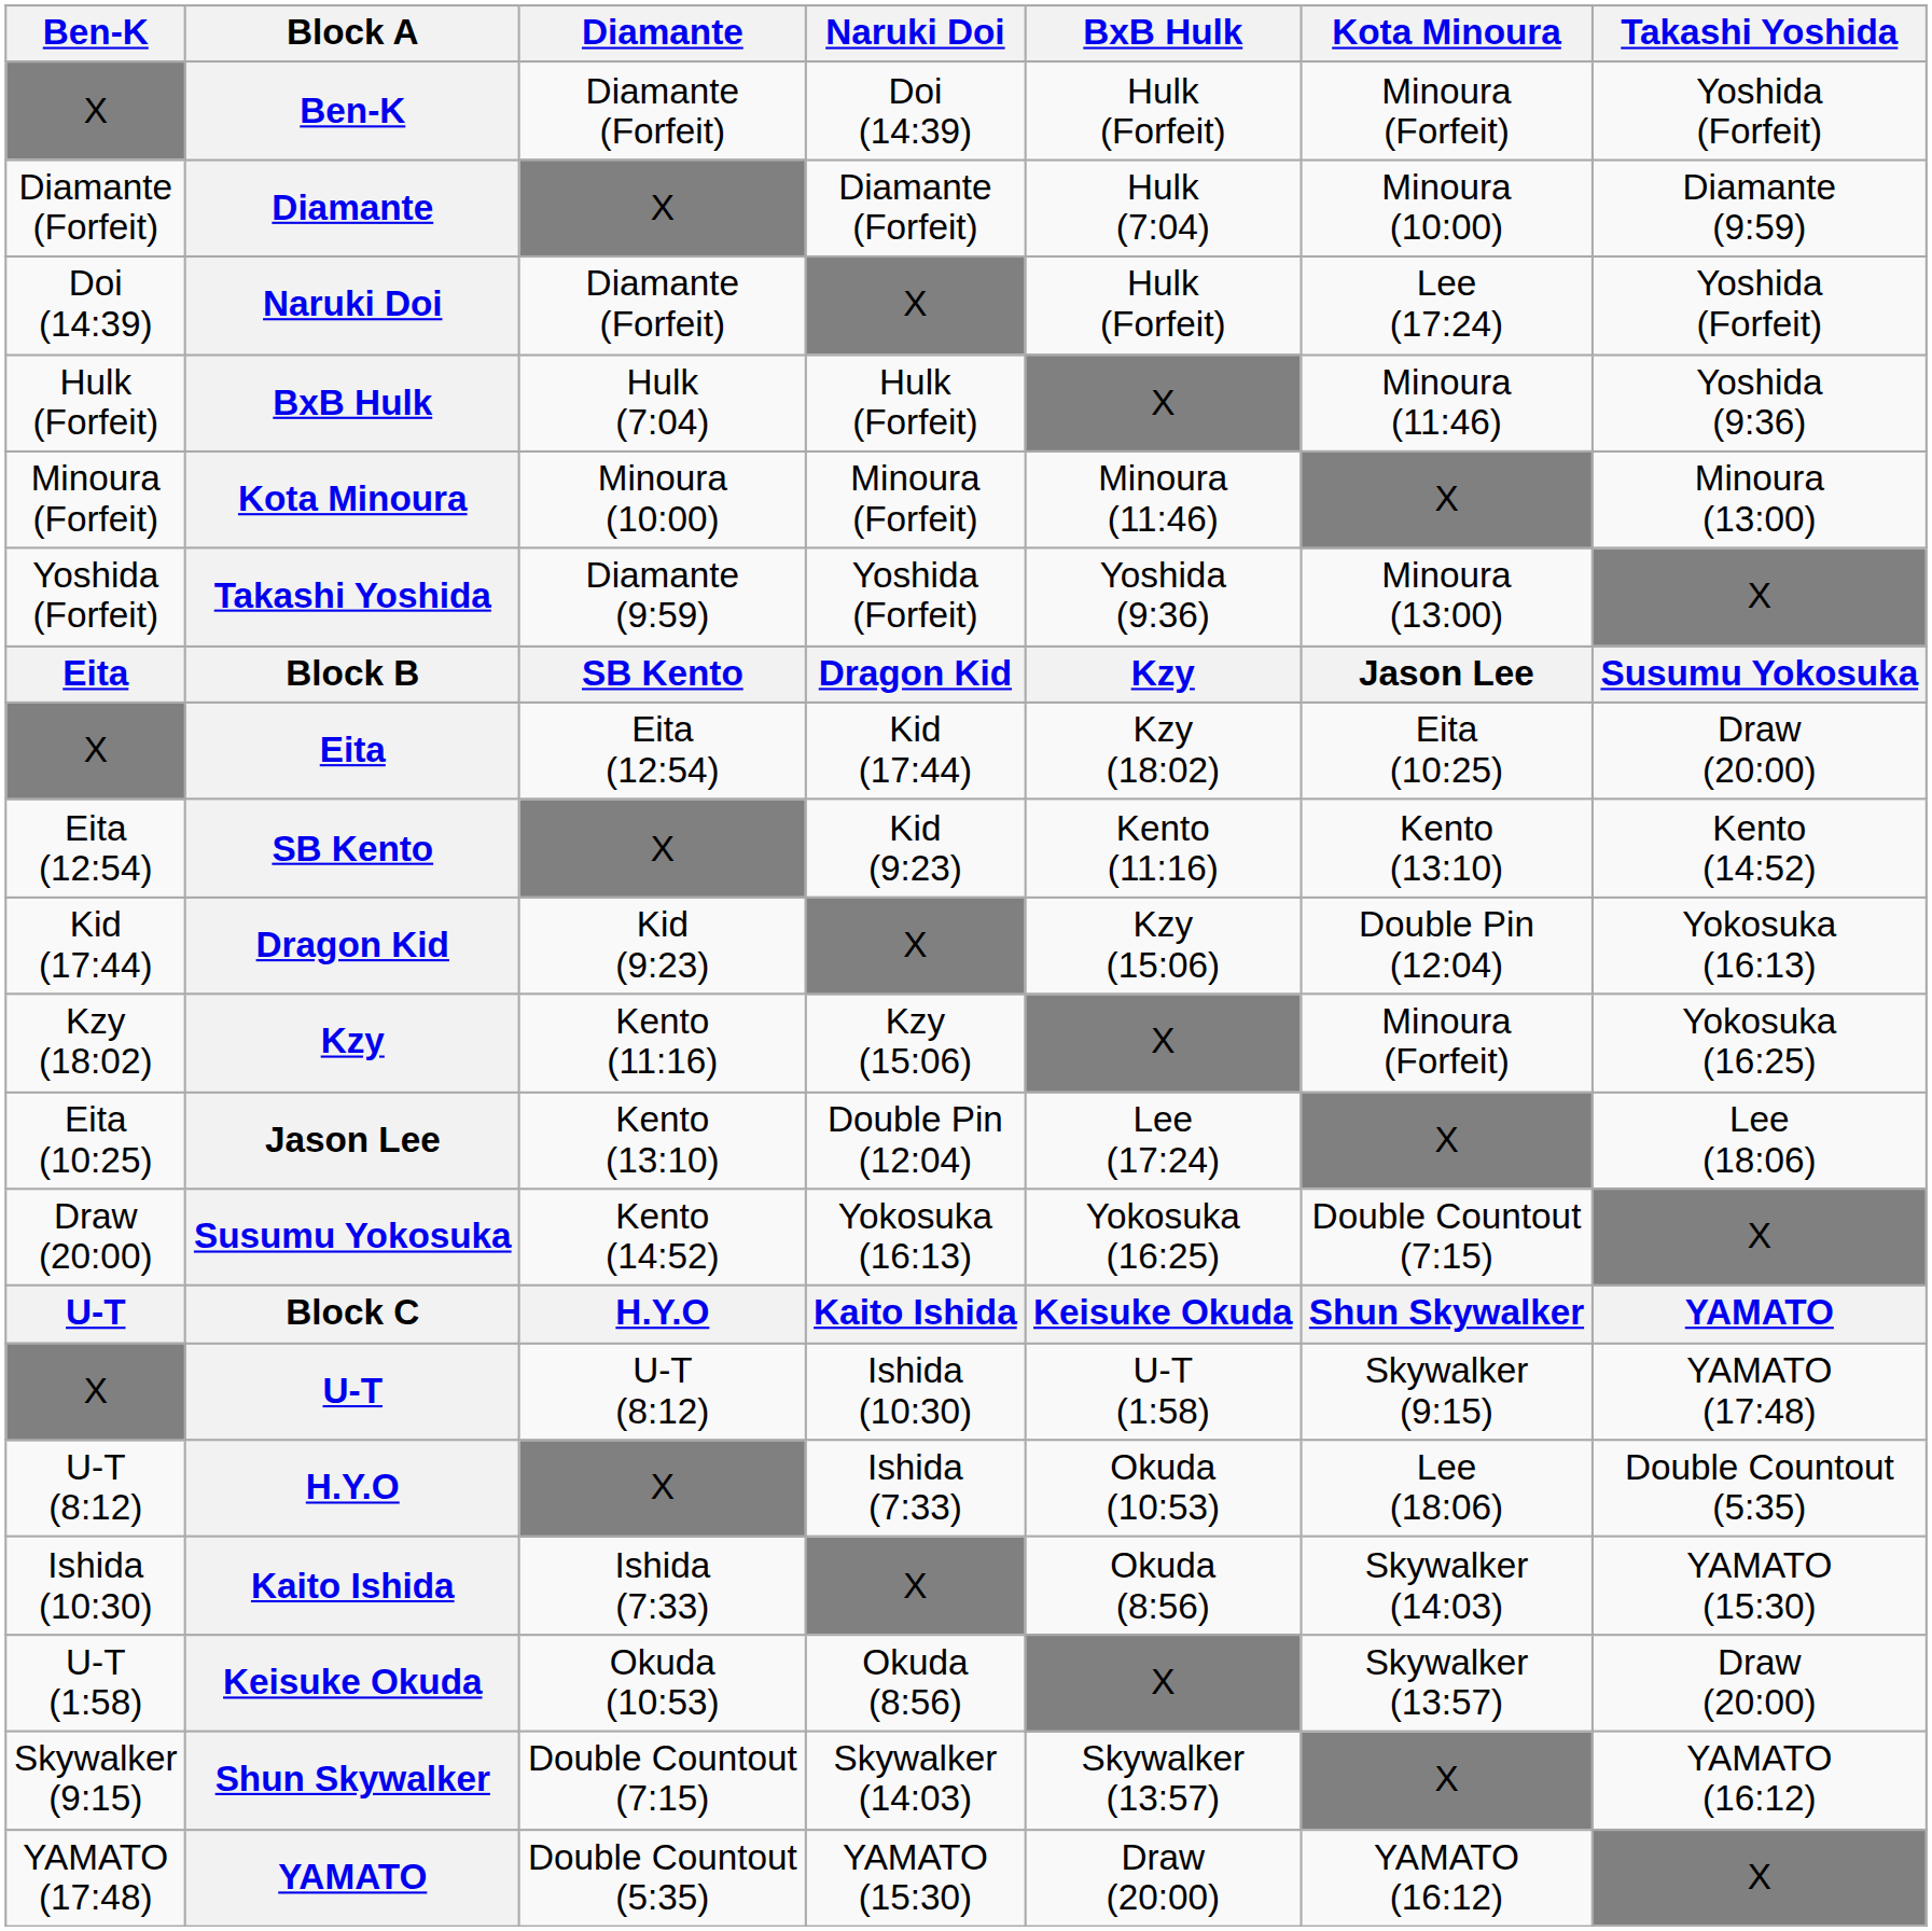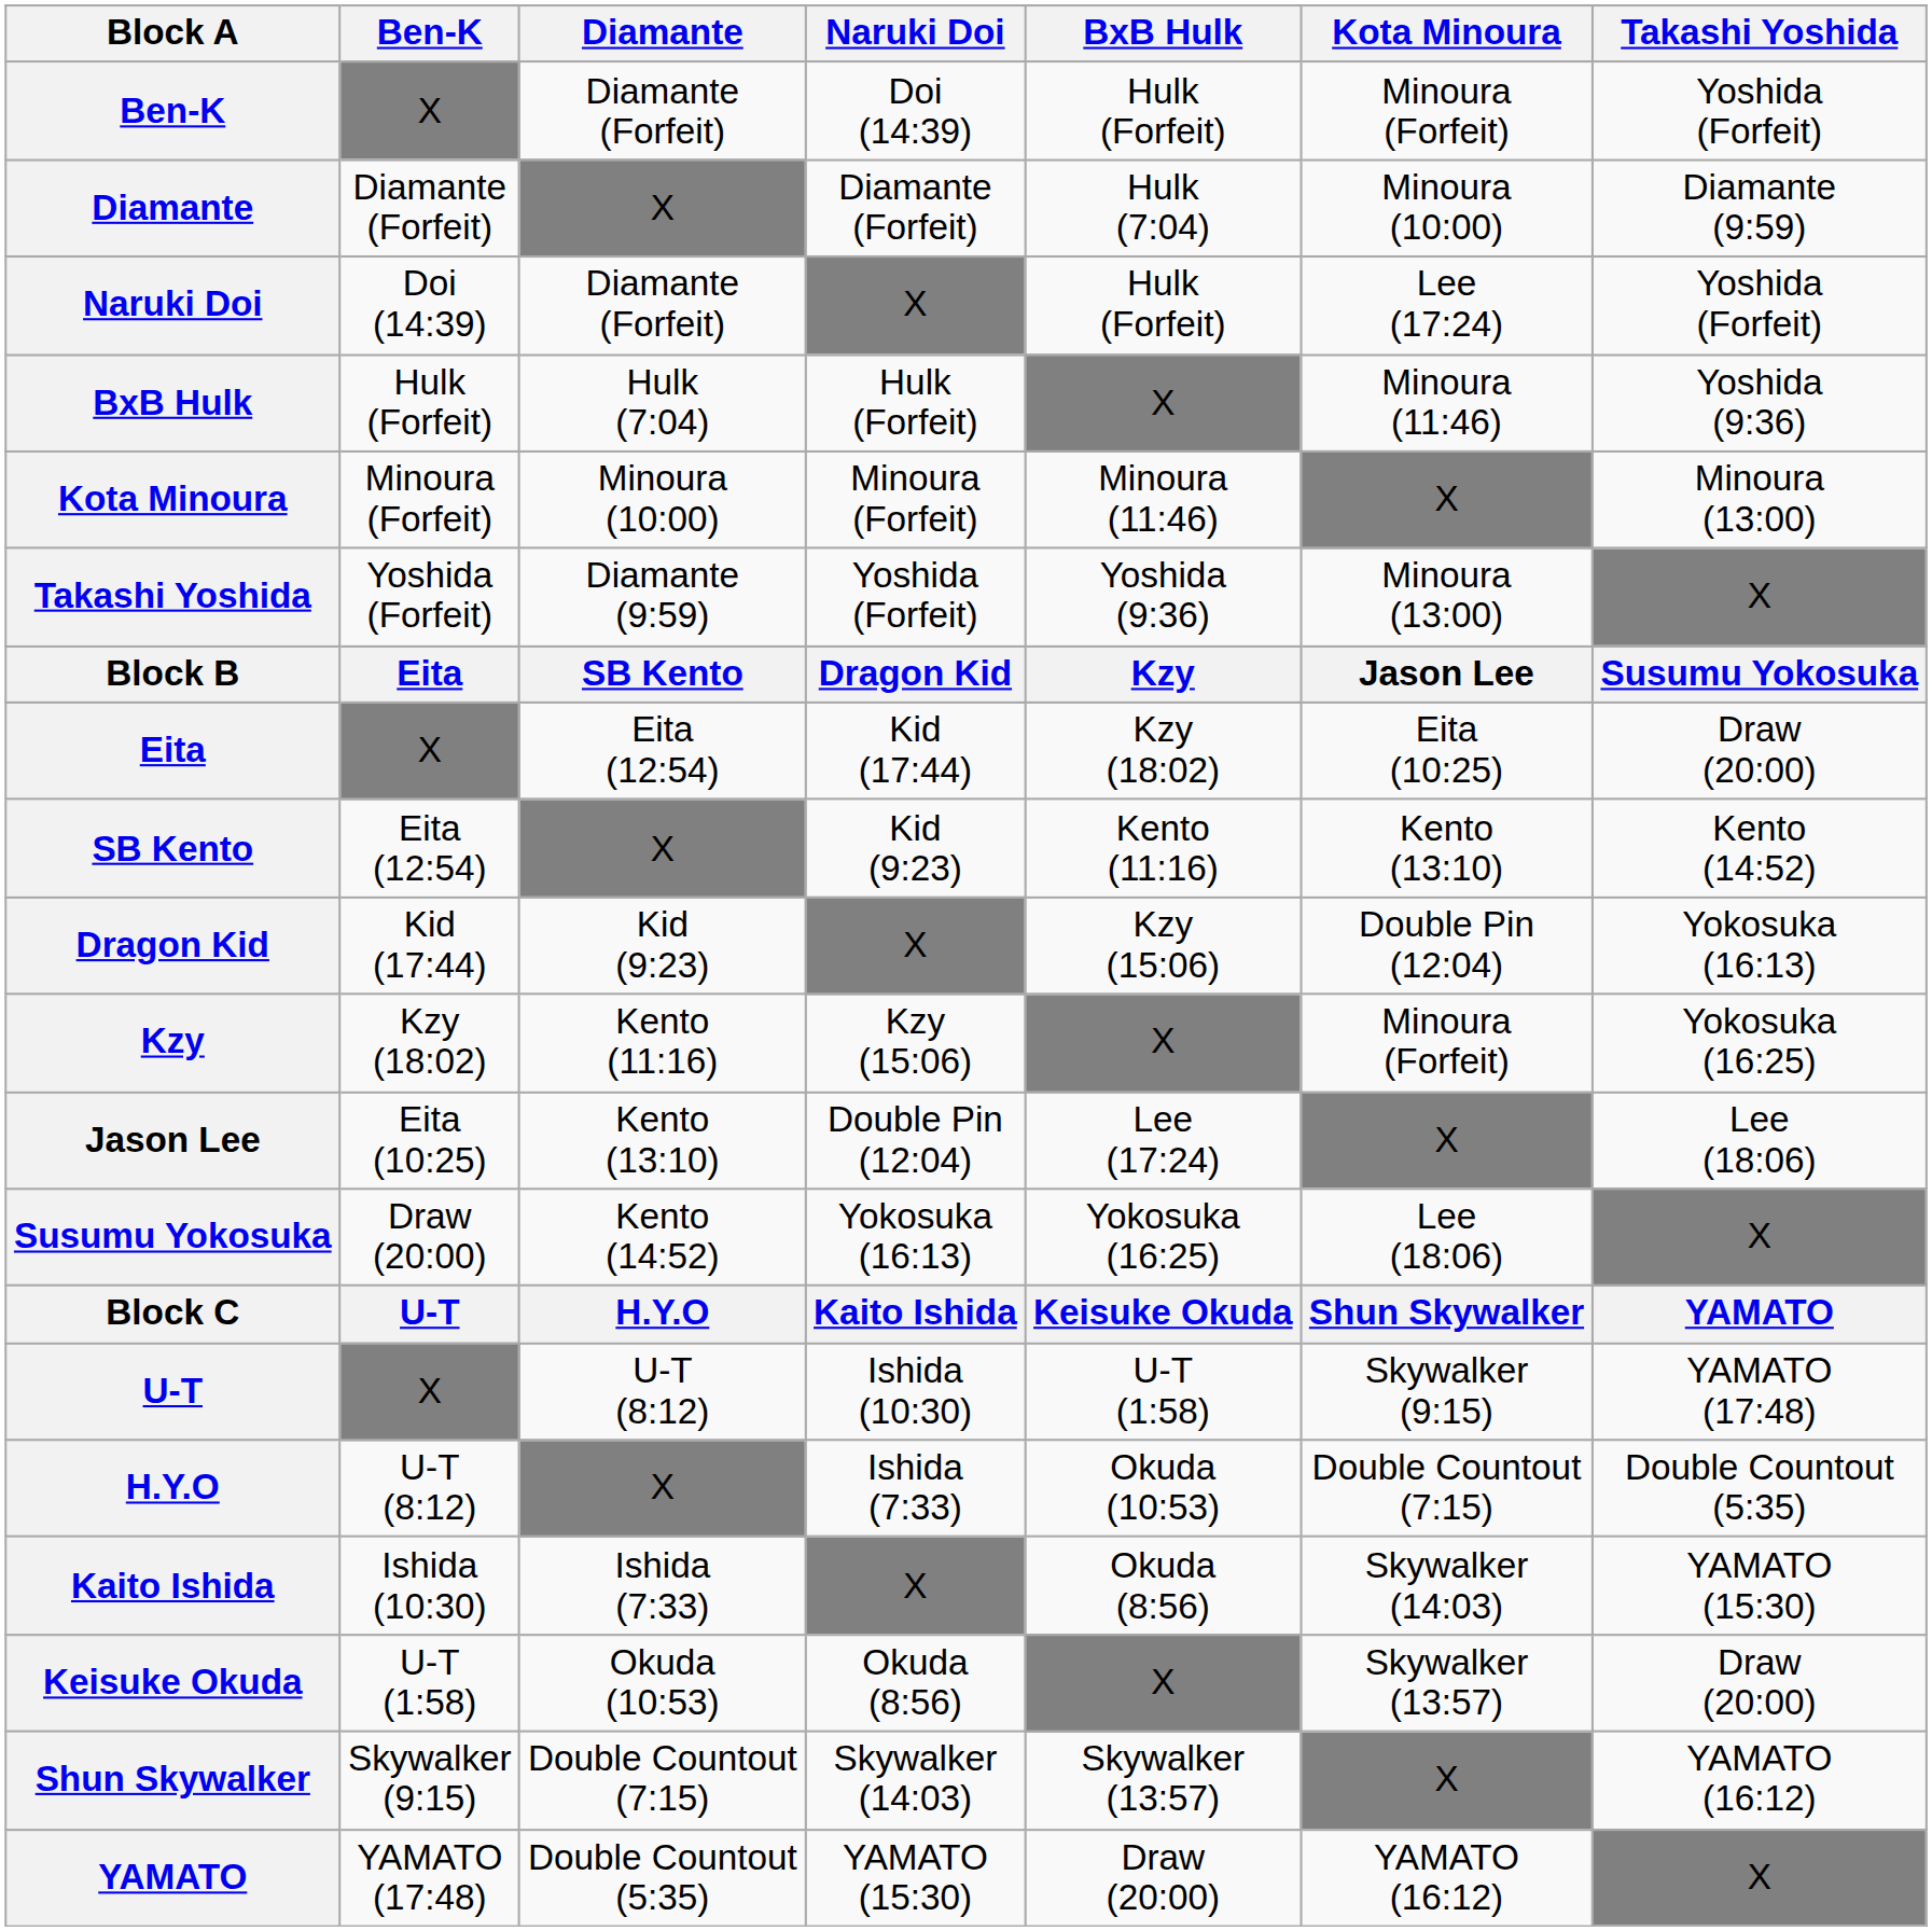columns swapped: Block A <-> Ben-K
row 14 | Kota Minoura: Double Countout (7:15) -> Lee (18:06)
row 17 | Kota Minoura: Lee (18:06) -> Double Countout (7:15)
